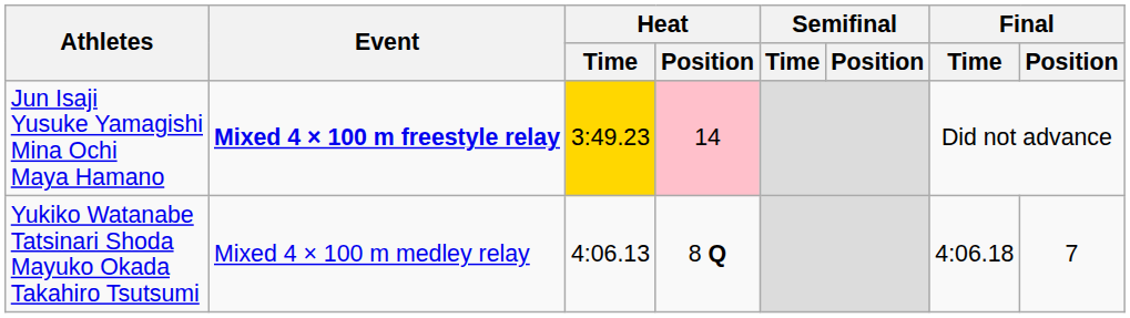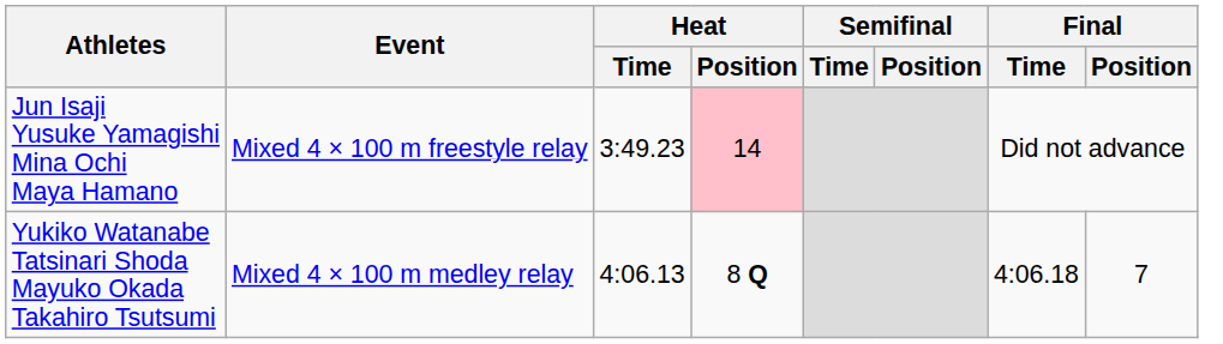Jun Isaji Yusuke Yamagishi Mina Ochi Maya Hamano | Event: bold -> normal
Jun Isaji Yusuke Yamagishi Mina Ochi Maya Hamano | Heat / Time: gold background -> no background
